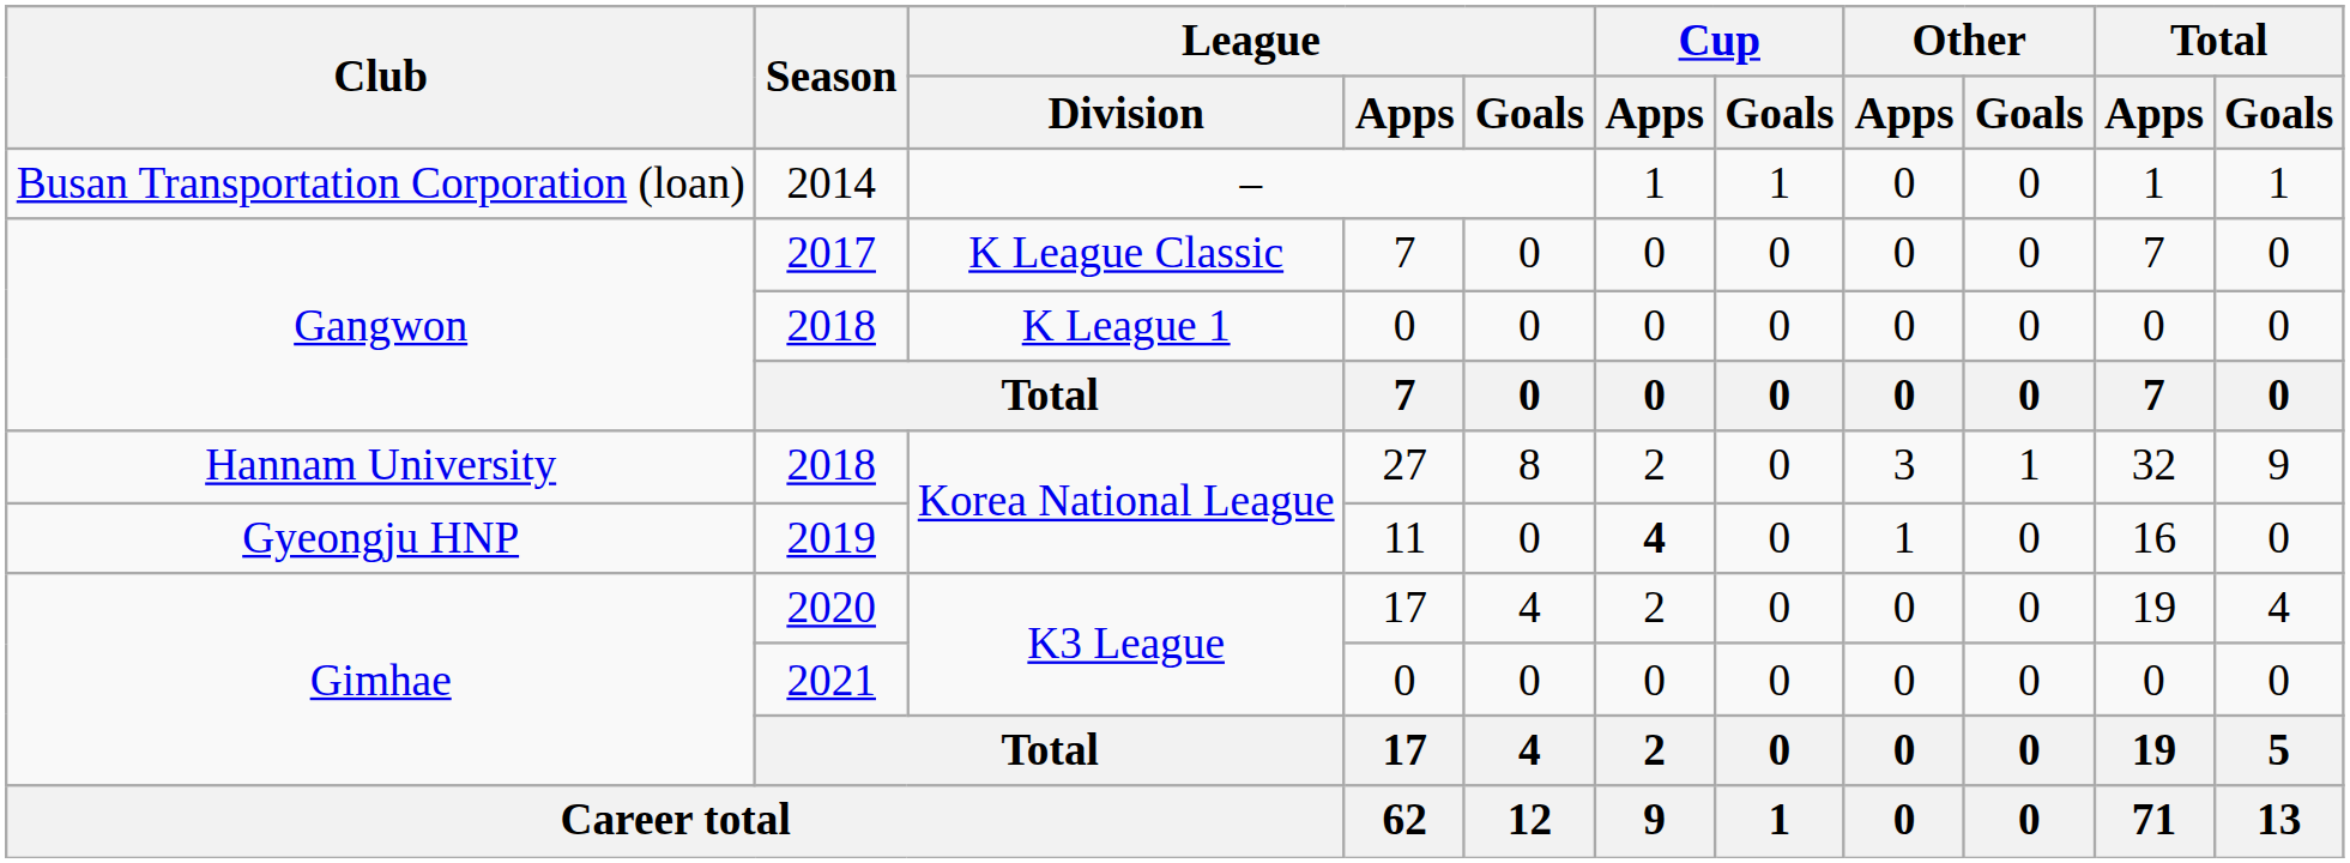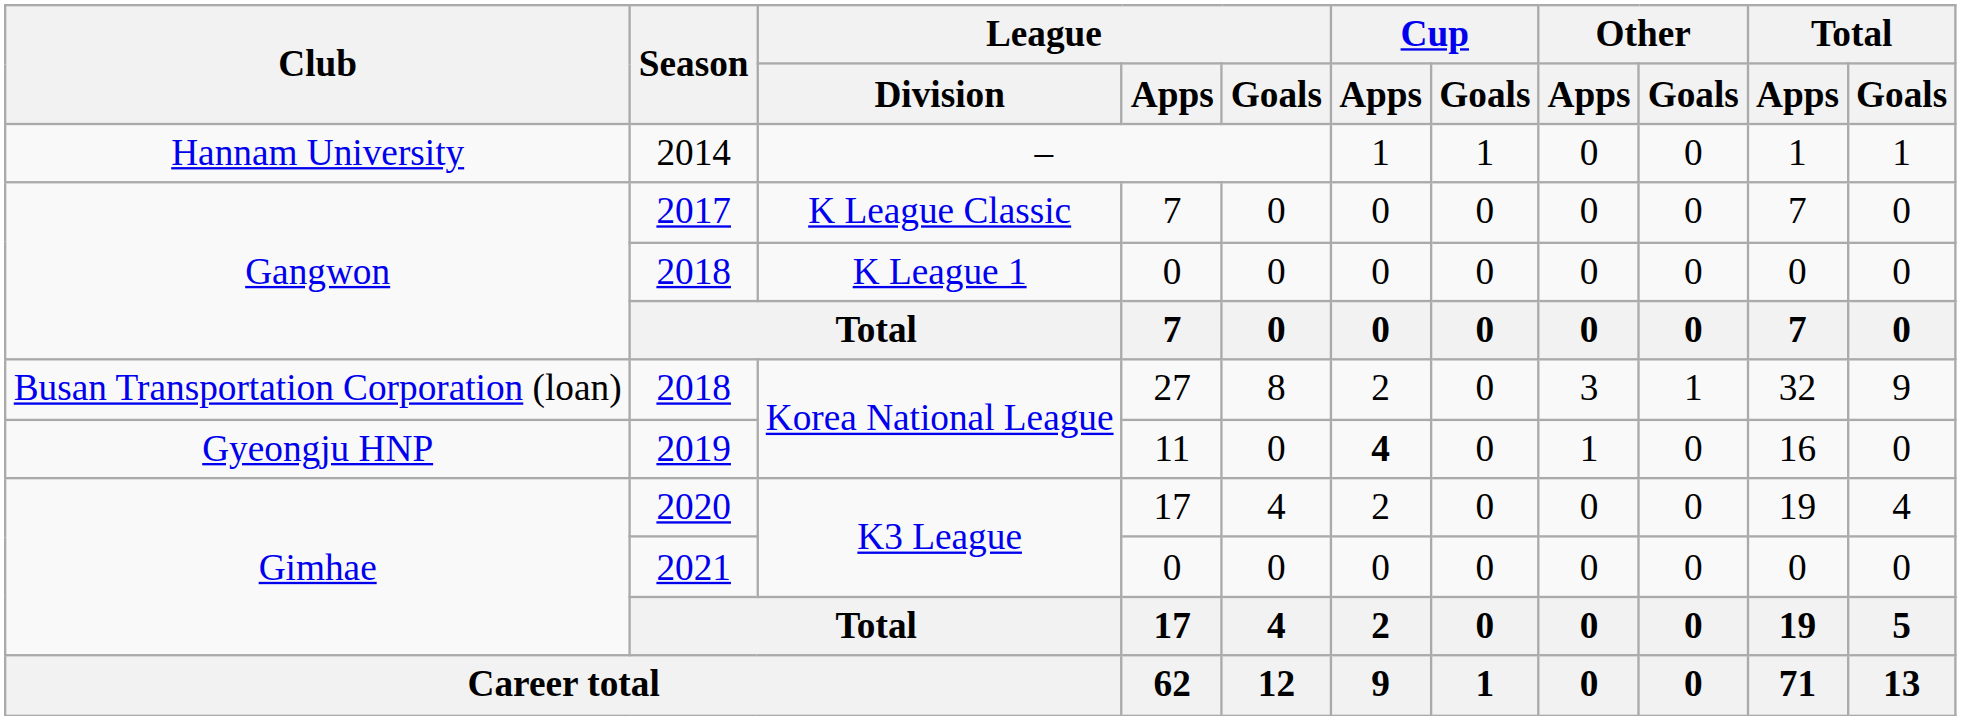2014 | Club: Busan Transportation Corporation (loan) -> Hannam University
2018 / 27 | Club: Hannam University -> Busan Transportation Corporation (loan)
